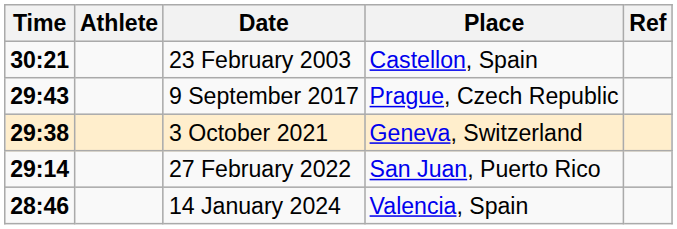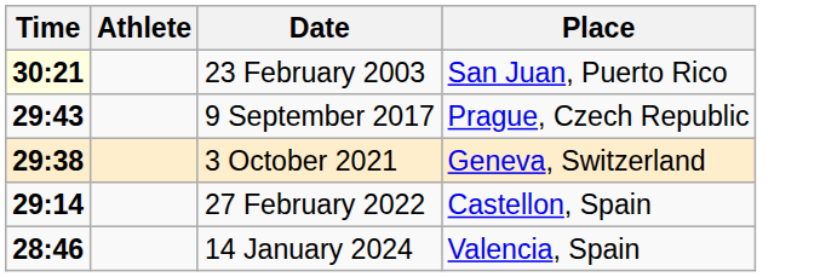- column: Ref
23 February 2003 | Time: no background -> lightyellow background
23 February 2003 | Place: Castellon, Spain -> San Juan, Puerto Rico
27 February 2022 | Place: San Juan, Puerto Rico -> Castellon, Spain
